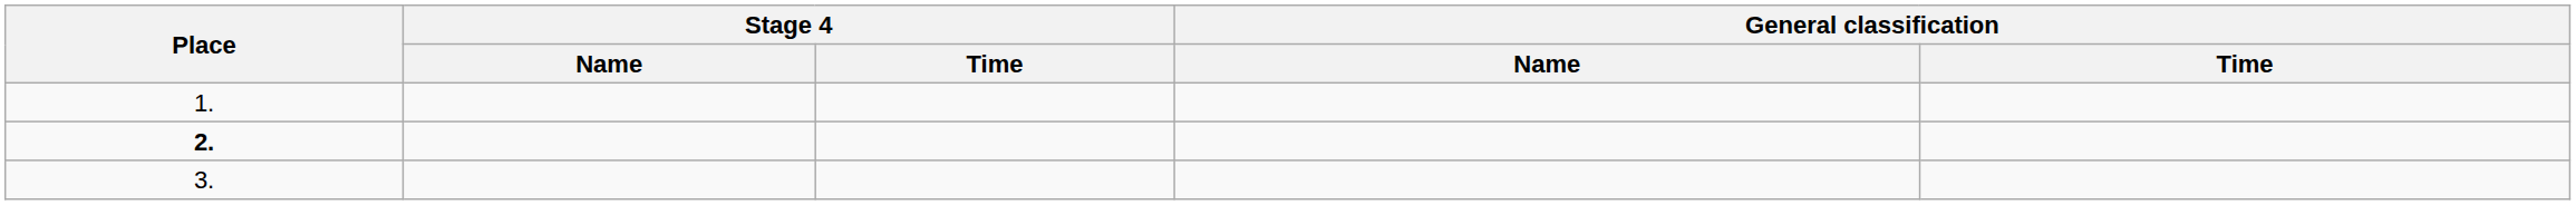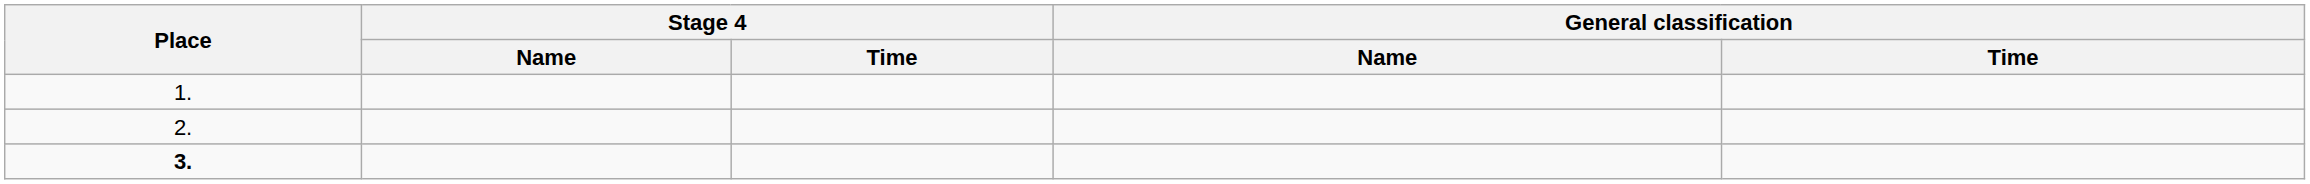2. | Place: bold -> normal
3. | Place: normal -> bold
